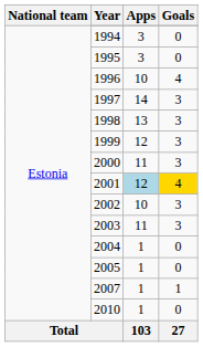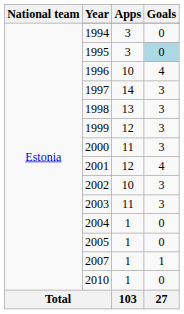1995 | Goals: no background -> lightblue background
2001 | Apps: lightblue background -> no background
2001 | Goals: gold background -> no background
